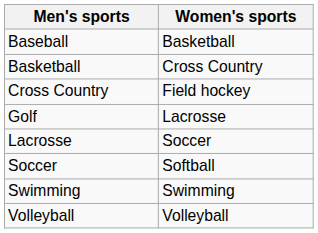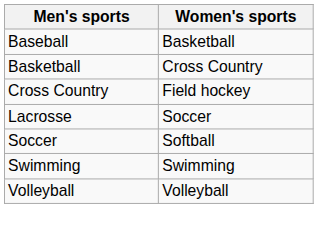- row: Golf | Lacrosse
